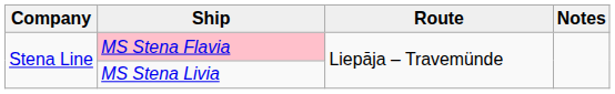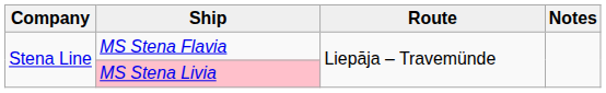MS Stena Flavia | Ship: pink background -> no background
MS Stena Livia | Ship: no background -> pink background
